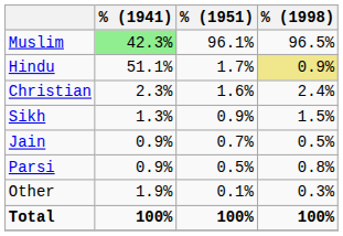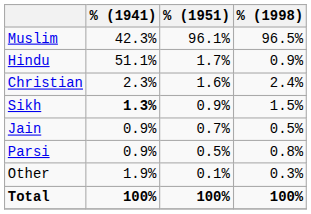Muslim | % (1941): lightgreen background -> no background
Hindu | % (1998): khaki background -> no background
Sikh | % (1941): normal -> bold
